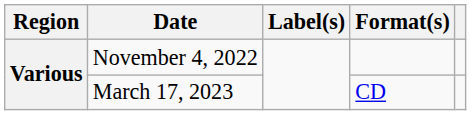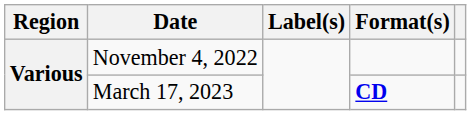March 17, 2023 | Format(s): normal -> bold
